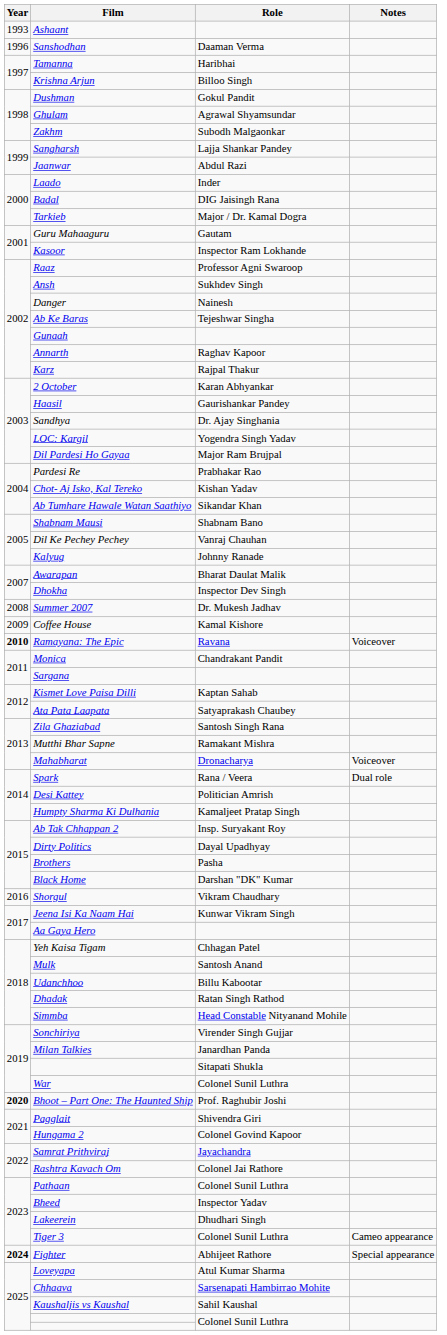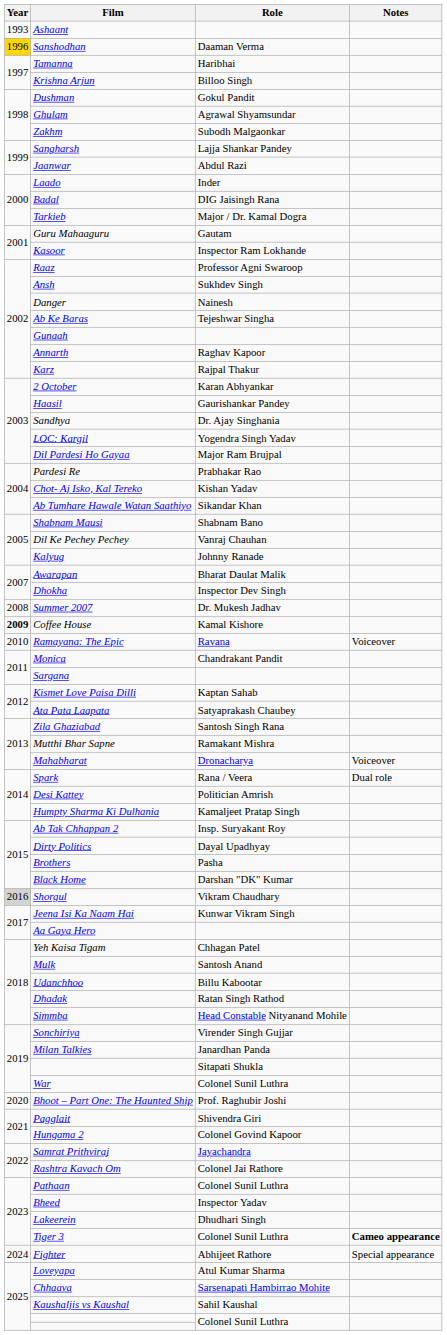Sanshodhan | Year: no background -> gold background
Coffee House | Year: normal -> bold
Ramayana: The Epic | Year: bold -> normal
Shorgul | Year: no background -> lightgrey background
Bhoot – Part One: The Haunted Ship | Year: bold -> normal
Tiger 3 | Notes: normal -> bold
Fighter | Year: bold -> normal
